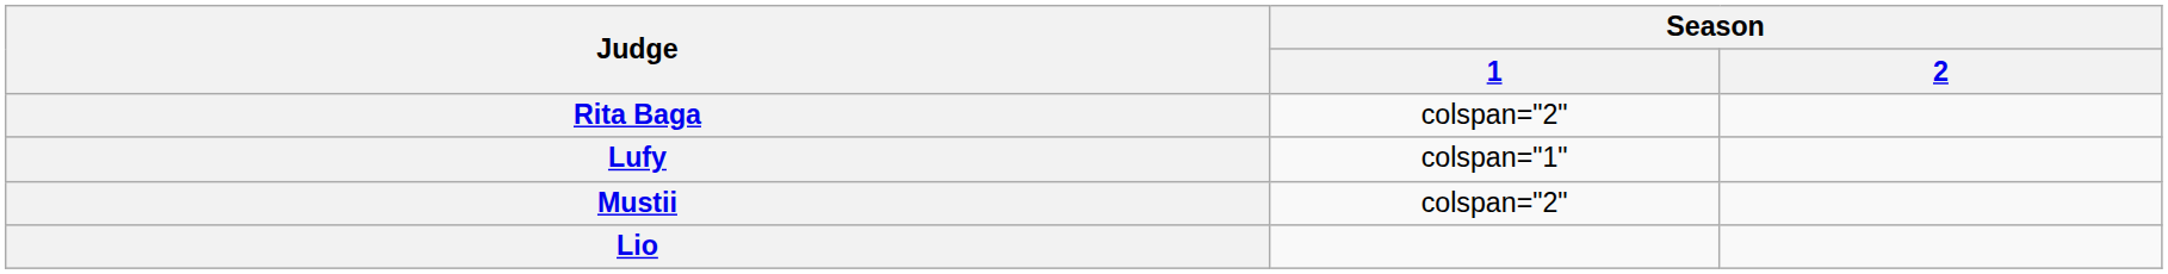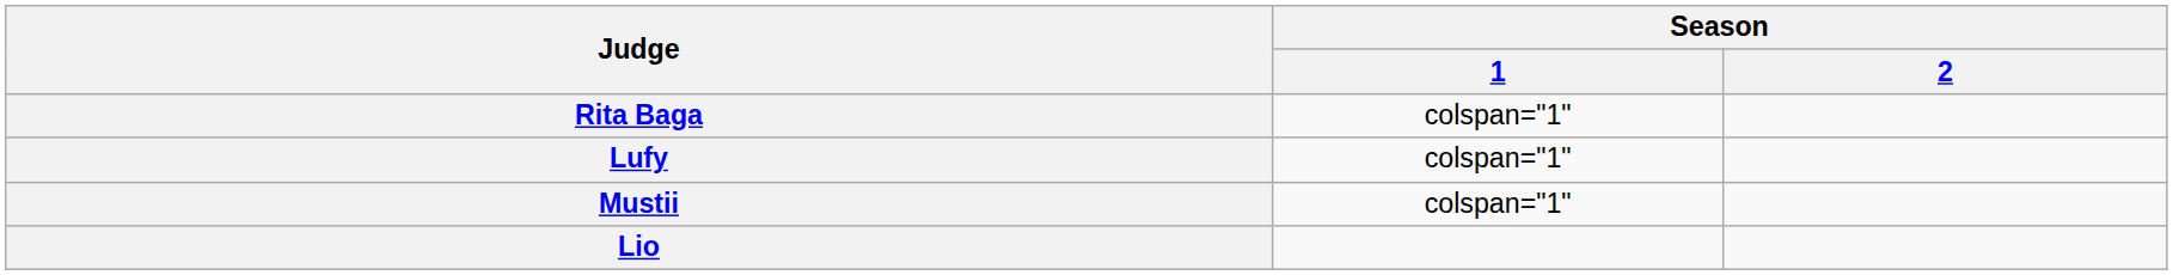Rita Baga | Season / 1: colspan="2" -> colspan="1"
Mustii | Season / 1: colspan="2" -> colspan="1"
